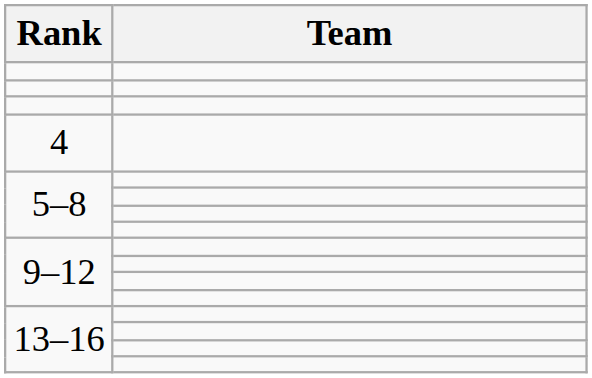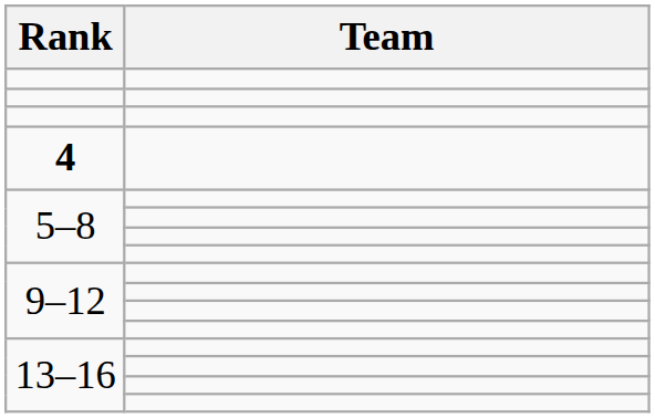row 5 | Rank: normal -> bold
